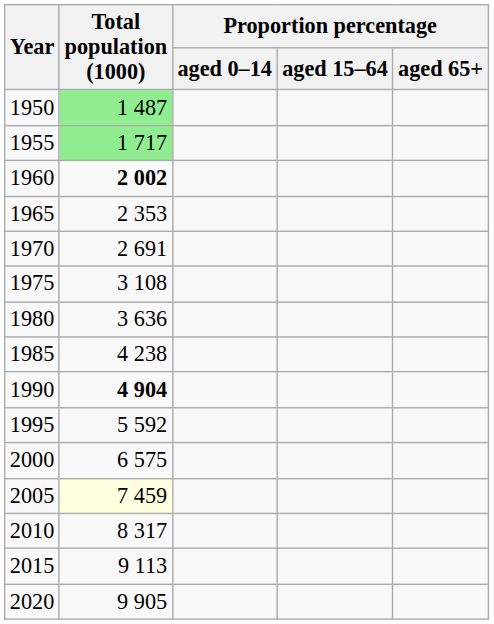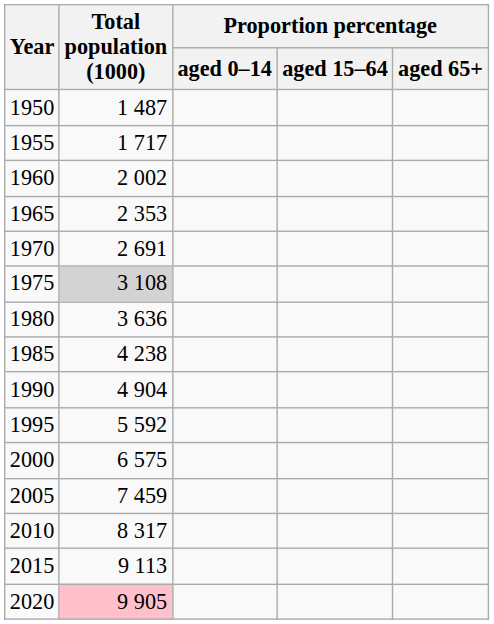1950 | Total population (1000): lightgreen background -> no background
1955 | Total population (1000): lightgreen background -> no background
1960 | Total population (1000): bold -> normal
1975 | Total population (1000): no background -> lightgrey background
1990 | Total population (1000): bold -> normal
2005 | Total population (1000): lightyellow background -> no background
2020 | Total population (1000): no background -> pink background
